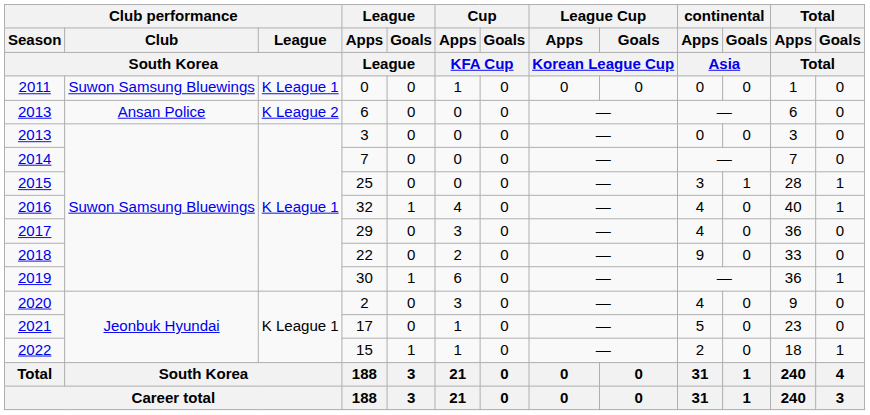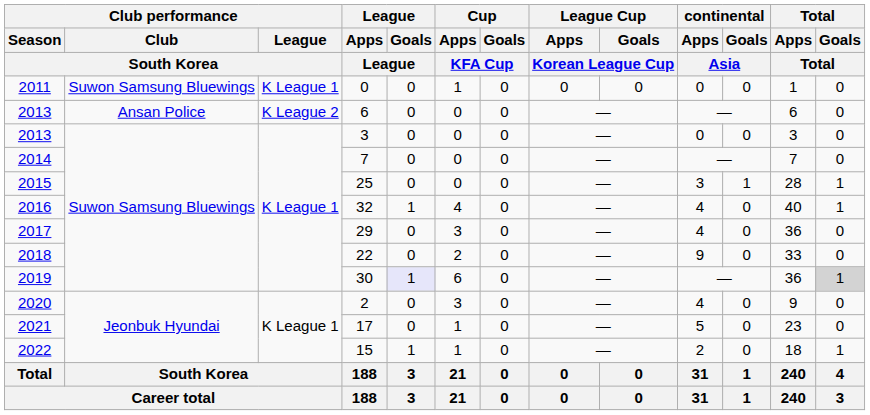30 | League / Goals / League: no background -> lavender background
30 | Total / Goals / Total: no background -> lightgrey background
